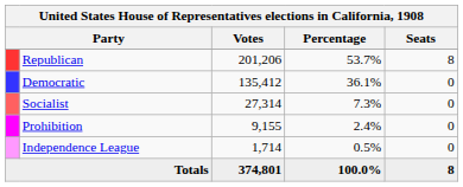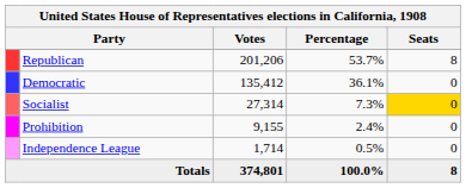Socialist | Seats: no background -> gold background
